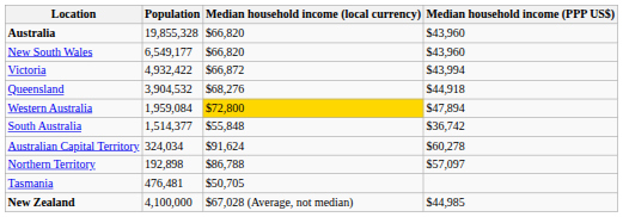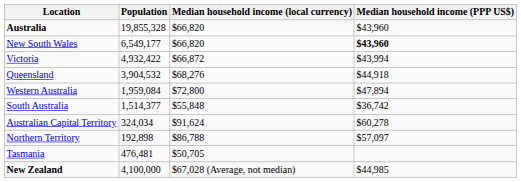New South Wales | Median household income (PPP US$): normal -> bold
Western Australia | Median household income (local currency): gold background -> no background
